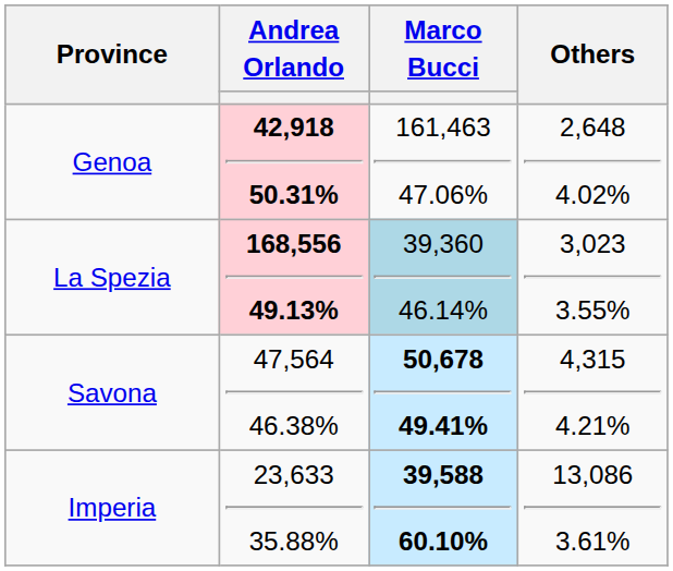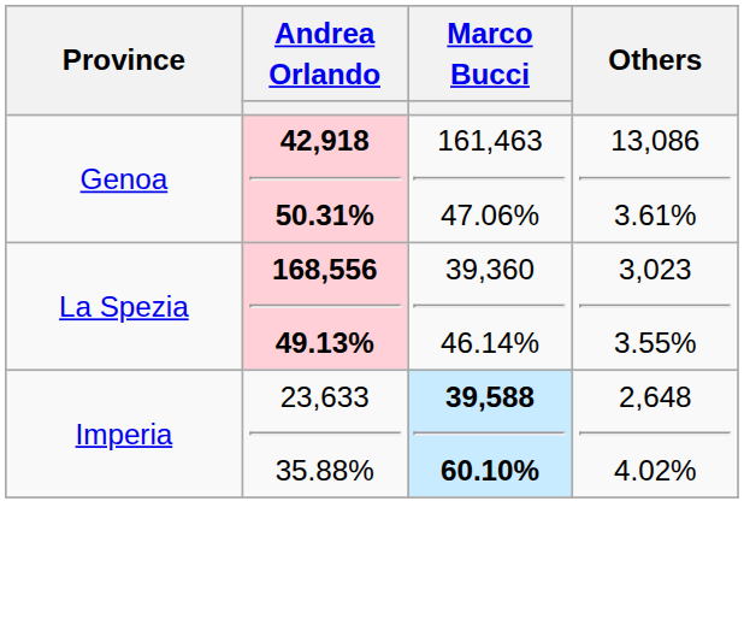Genoa | Others: 2,648 4.02% -> 13,086 3.61%
La Spezia | Marco Bucci: lightblue background -> no background
- row: Savona | 47,564 46.38% | 50,678 49.41% | 4,315 4.21%
Imperia | Others: 13,086 3.61% -> 2,648 4.02%
